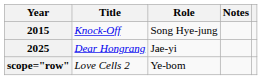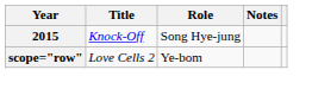- row: 2025 | Dear Hongrang | Jae-yi
